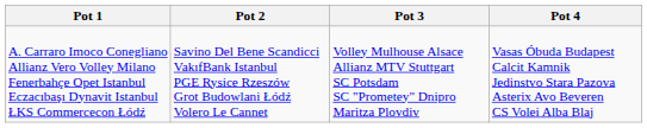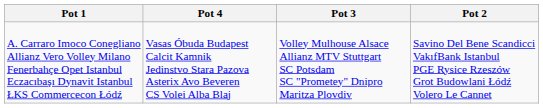columns swapped: Pot 2 <-> Pot 4
